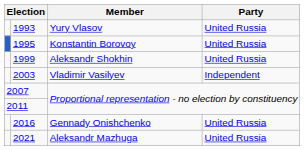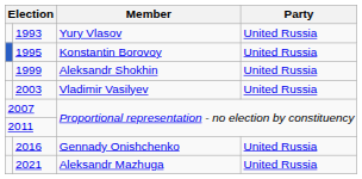2003 | Party: Independent -> United Russia
